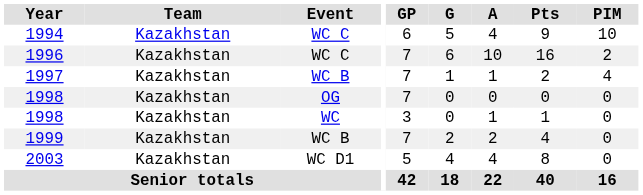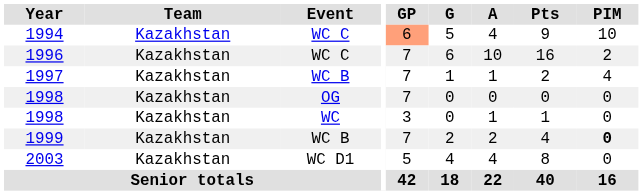1994 | GP: no background -> lightsalmon background
1999 | PIM: normal -> bold
